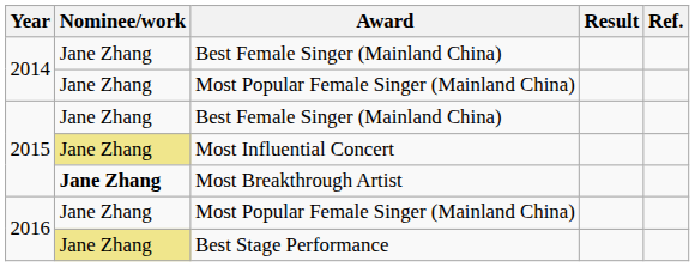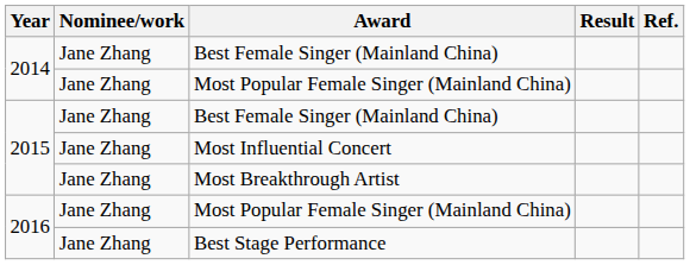Most Influential Concert | Nominee/work: khaki background -> no background
Most Breakthrough Artist | Nominee/work: bold -> normal
Best Stage Performance | Nominee/work: khaki background -> no background
